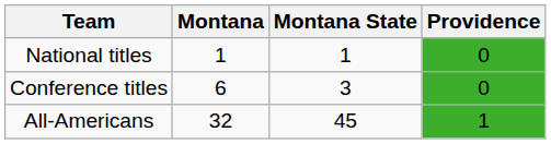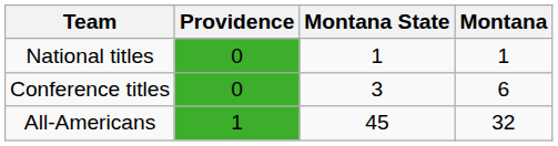columns swapped: Montana <-> Providence
